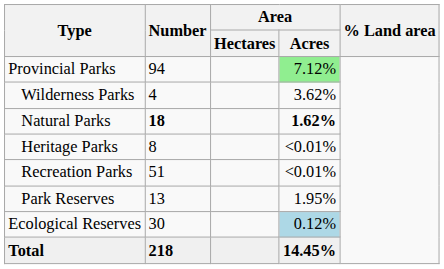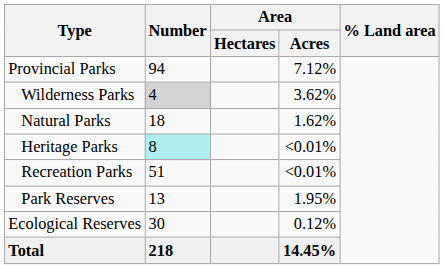Provincial Parks | Area / Acres: lightgreen background -> no background
Wilderness Parks | Number: no background -> lightgrey background
Natural Parks | Number: bold -> normal
Natural Parks | Area / Acres: bold -> normal
Heritage Parks | Number: no background -> paleturquoise background
Ecological Reserves | Area / Acres: lightblue background -> no background
